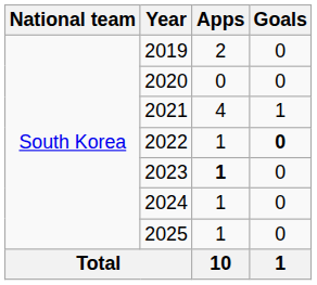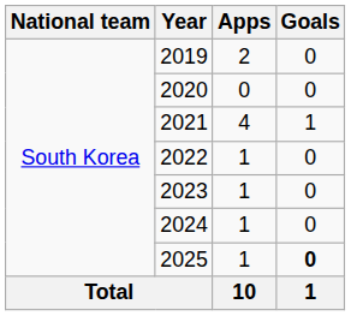2022 | Goals: bold -> normal
2023 | Apps: bold -> normal
2025 | Goals: normal -> bold
